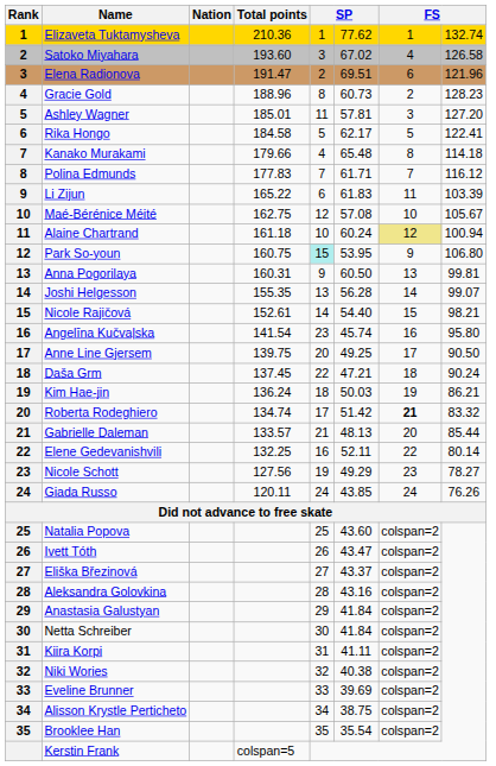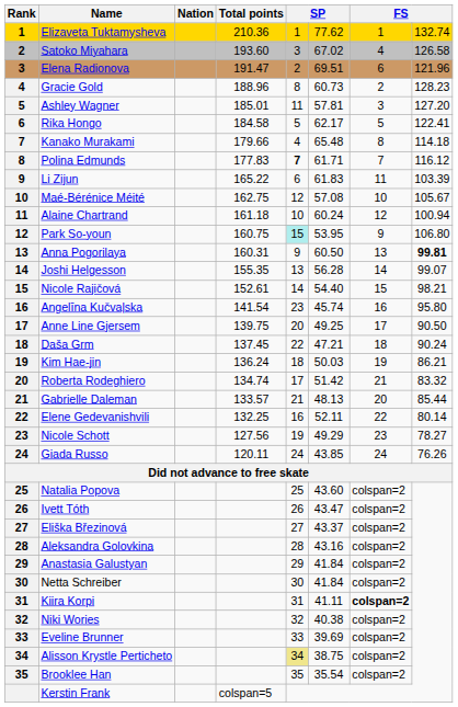Polina Edmunds | column 5: normal -> bold
Alaine Chartrand | column 7: khaki background -> no background
Anna Pogorilaya | column 8: normal -> bold
Roberta Rodeghiero | column 7: bold -> normal
Kiira Korpi | column 7: normal -> bold
Alisson Krystle Perticheto | column 5: no background -> khaki background
